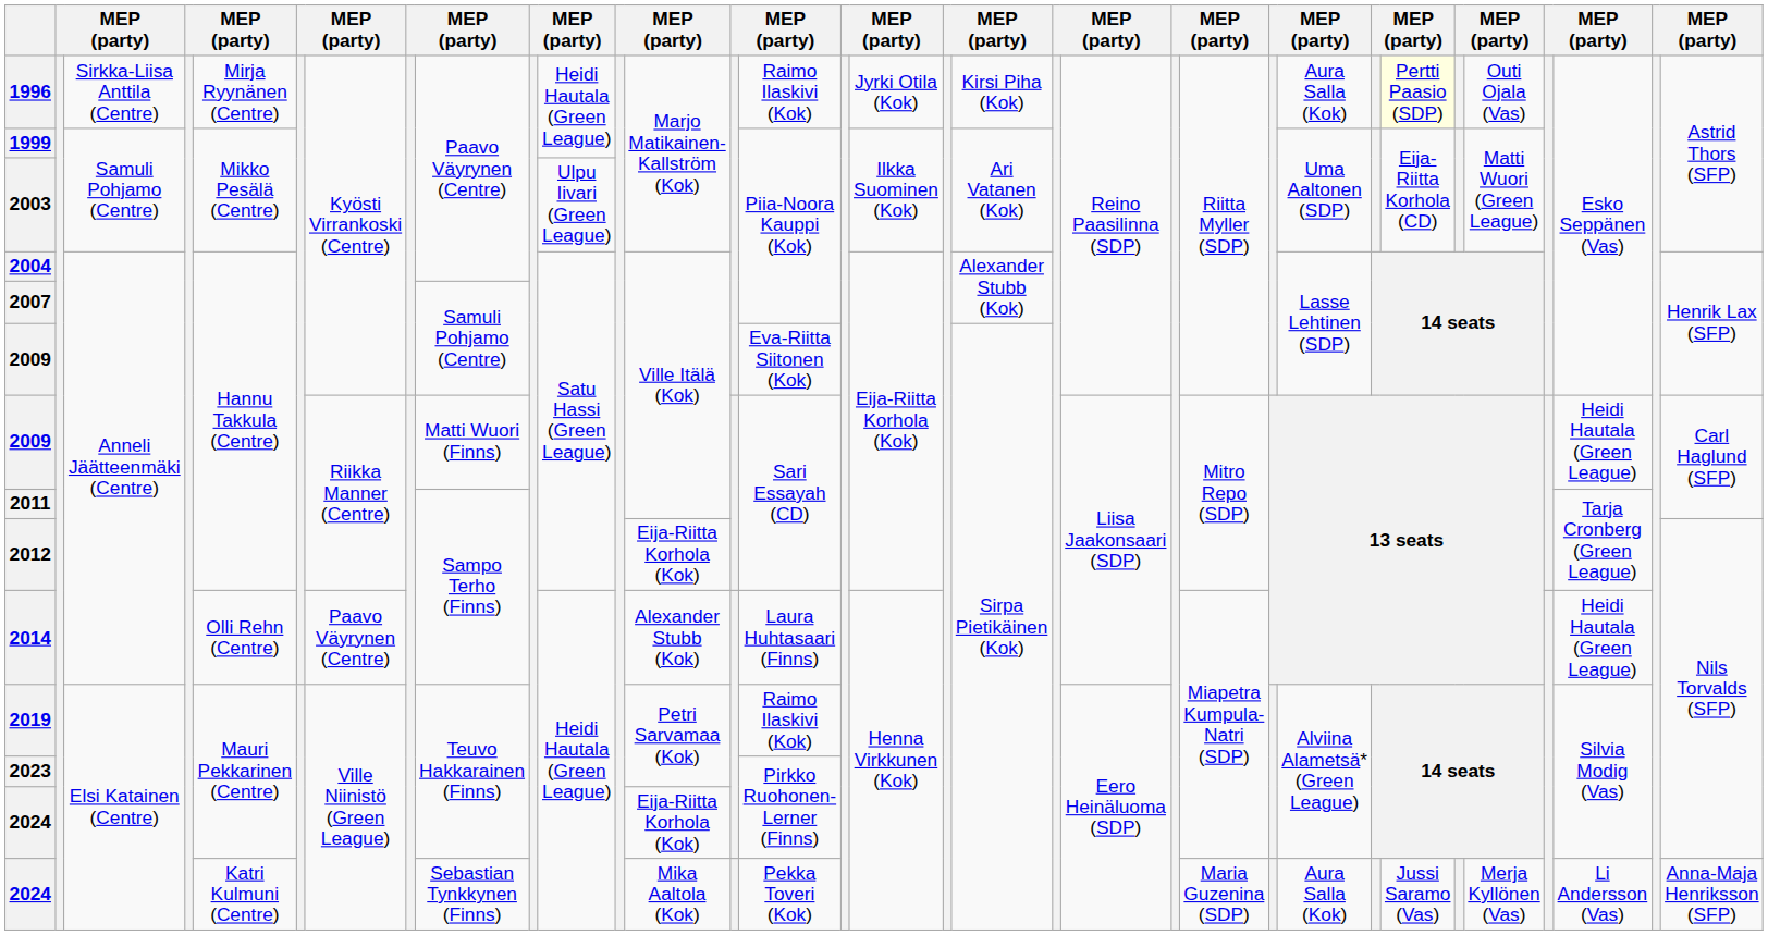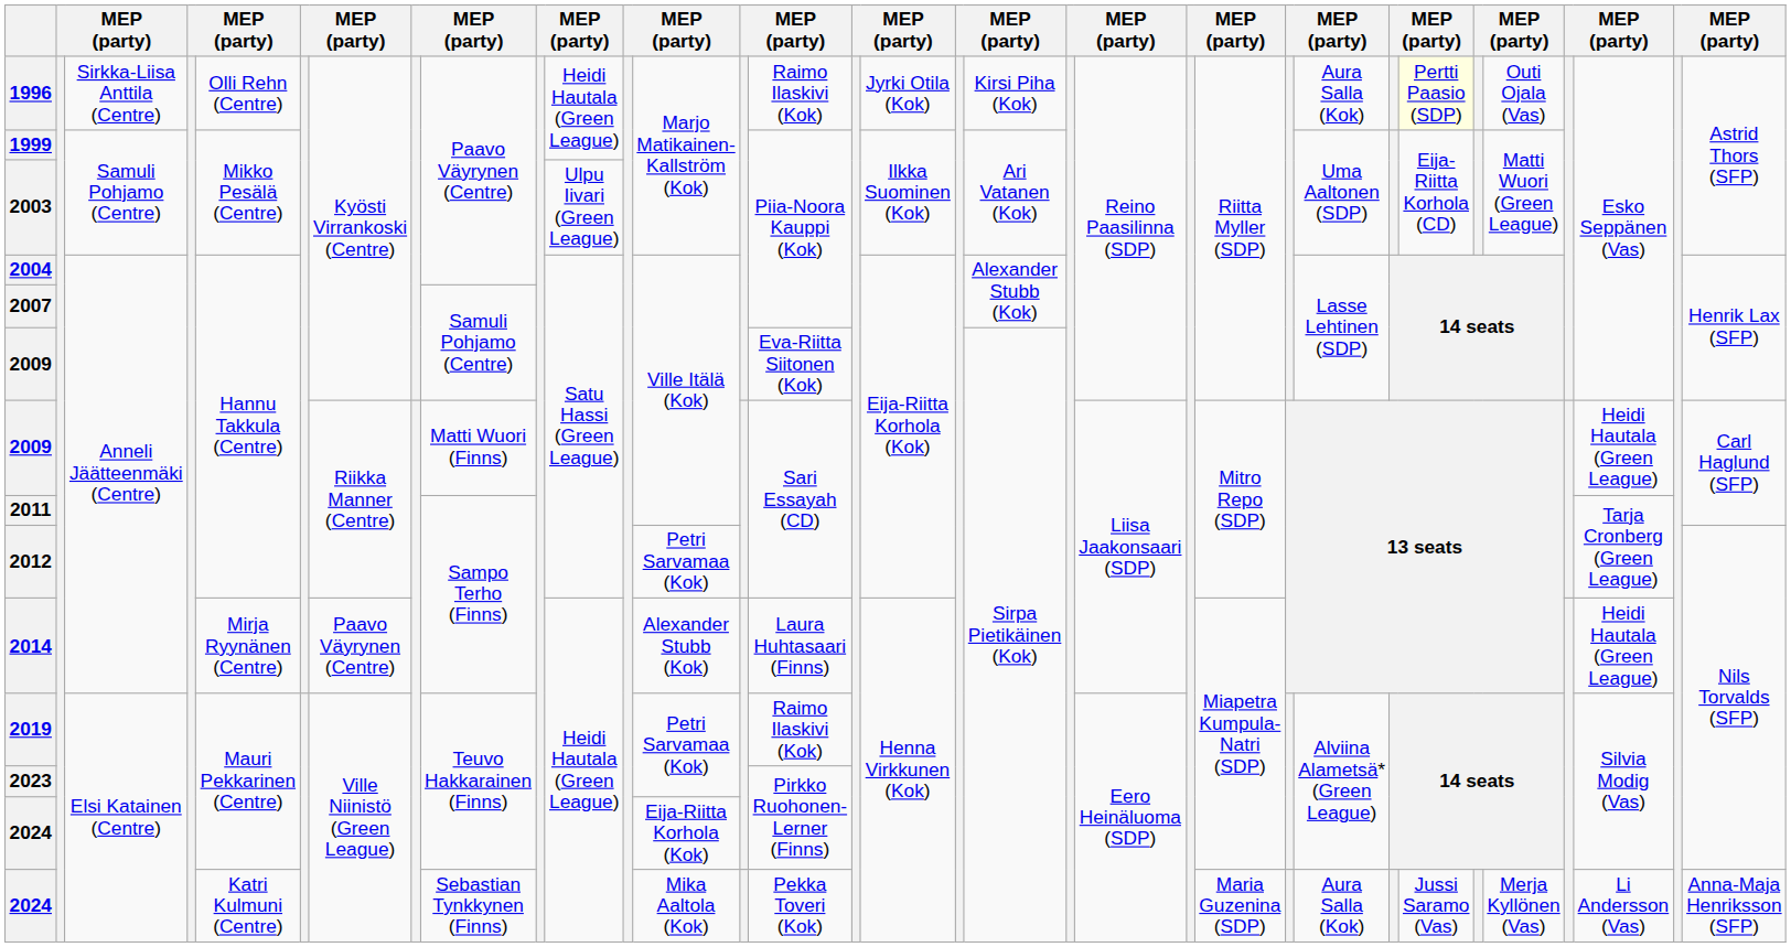1996 | column 5: Mirja Ryynänen (Centre) -> Olli Rehn (Centre)
2012 | column 13: Eija-Riitta Korhola (Kok) -> Petri Sarvamaa (Kok)
2014 | column 5: Olli Rehn (Centre) -> Mirja Ryynänen (Centre)
